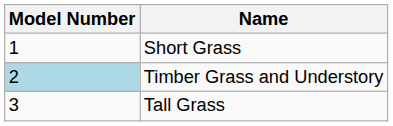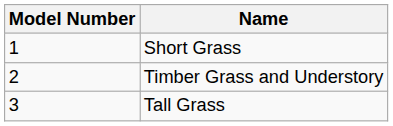Timber Grass and Understory | Model Number: lightblue background -> no background
